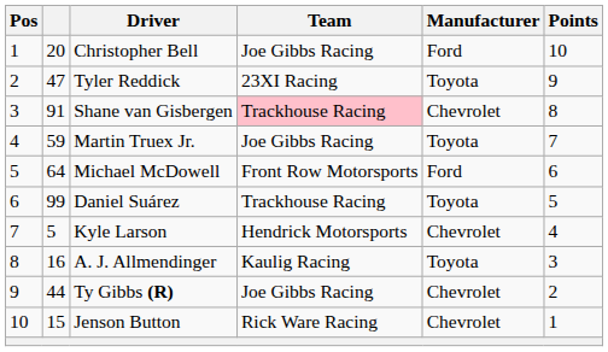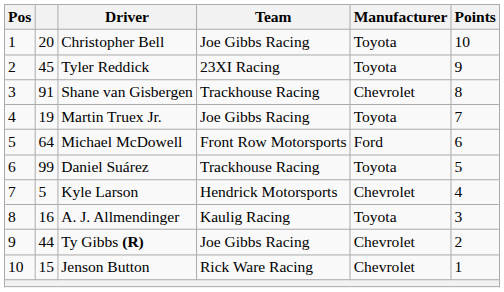Christopher Bell | Manufacturer: Ford -> Toyota
Tyler Reddick | column 2: 47 -> 45
Shane van Gisbergen | Team: pink background -> no background
Martin Truex Jr. | column 2: 59 -> 19
